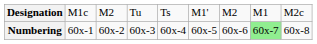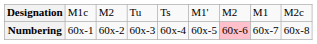Numbering | column 7: no background -> pink background
Numbering | column 8: lightgreen background -> no background
